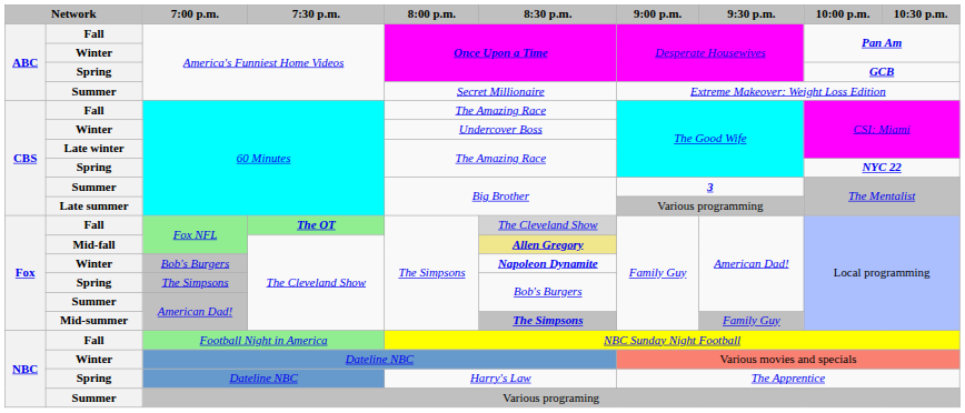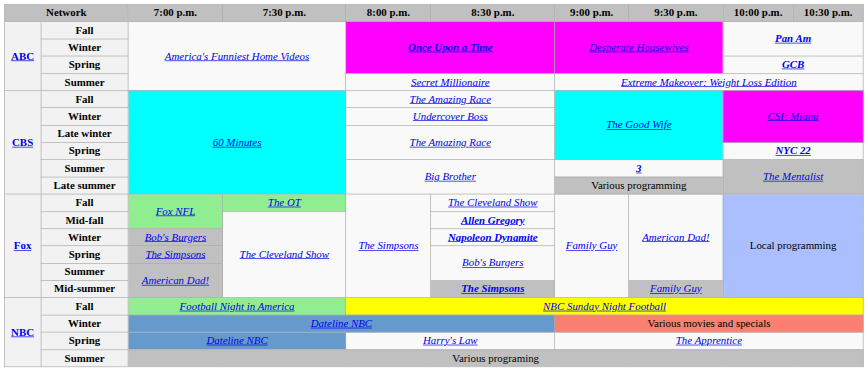Fall / Fox NFL | 7:30 p.m.: bold -> normal
Fall / Fox NFL | 8:30 p.m.: lightgrey background -> no background
Mid-fall / Fox NFL | 8:30 p.m.: khaki background -> no background
